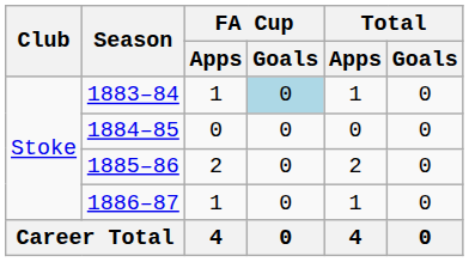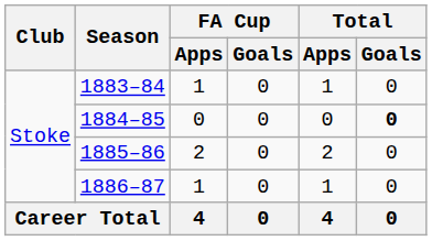1883–84 | FA Cup / Goals: lightblue background -> no background
1884–85 | Total / Goals: normal -> bold
